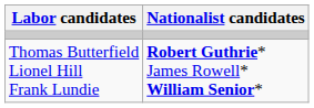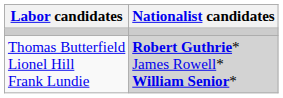Thomas Butterfield Lionel Hill Frank Lundie | Nationalist candidates: no background -> lightgrey background
